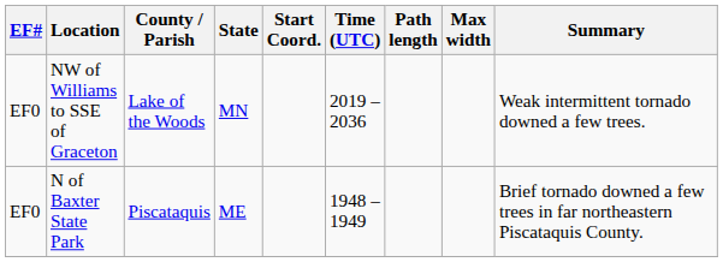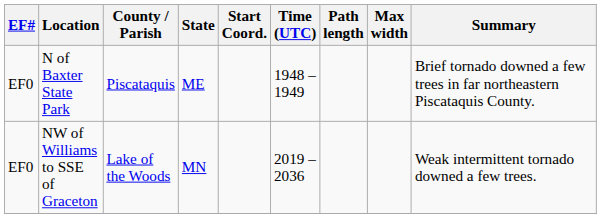rows swapped: N of Baxter State Park <-> NW of Williams to SSE of Graceton
